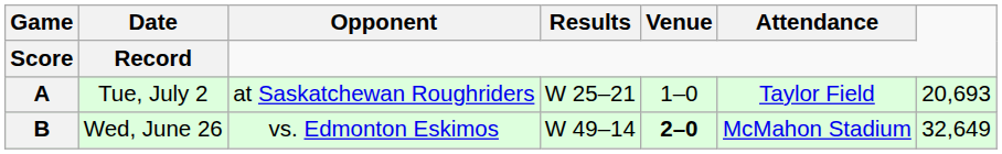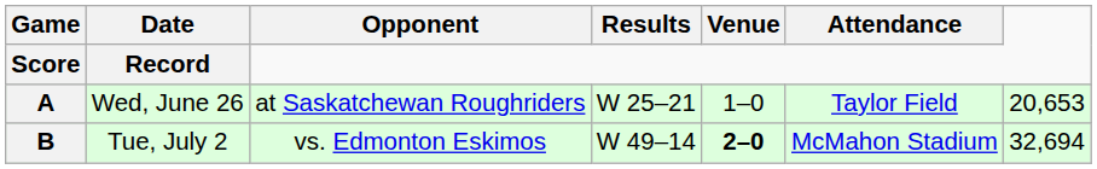A | Date / Record: Tue, July 2 -> Wed, June 26
A | column 7: 20,693 -> 20,653
B | Date / Record: Wed, June 26 -> Tue, July 2
B | column 7: 32,649 -> 32,694
